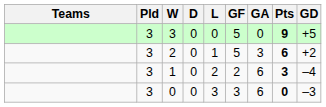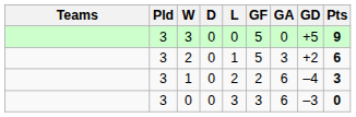columns swapped: GD <-> Pts
